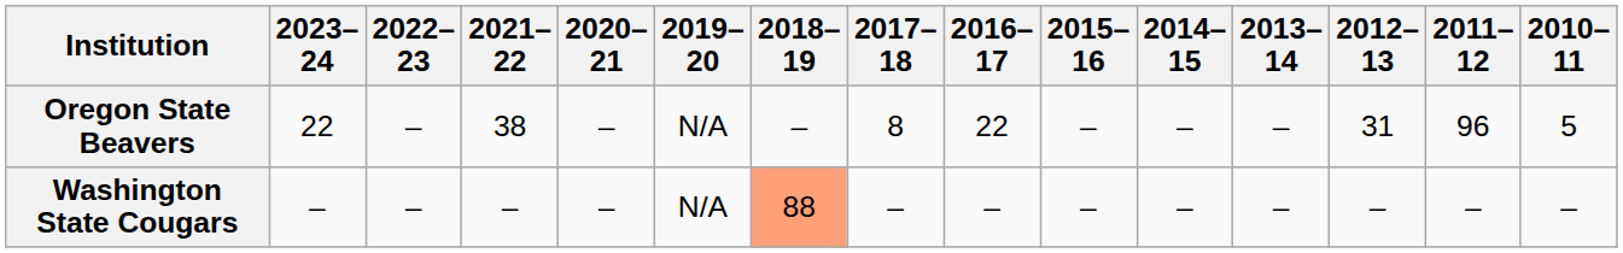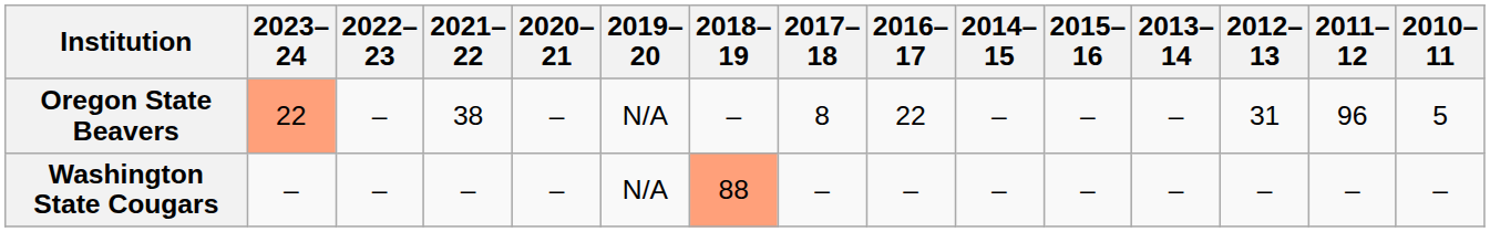columns swapped: 2015– 16 <-> 2014– 15
Oregon State Beavers | 2023– 24: no background -> lightsalmon background
